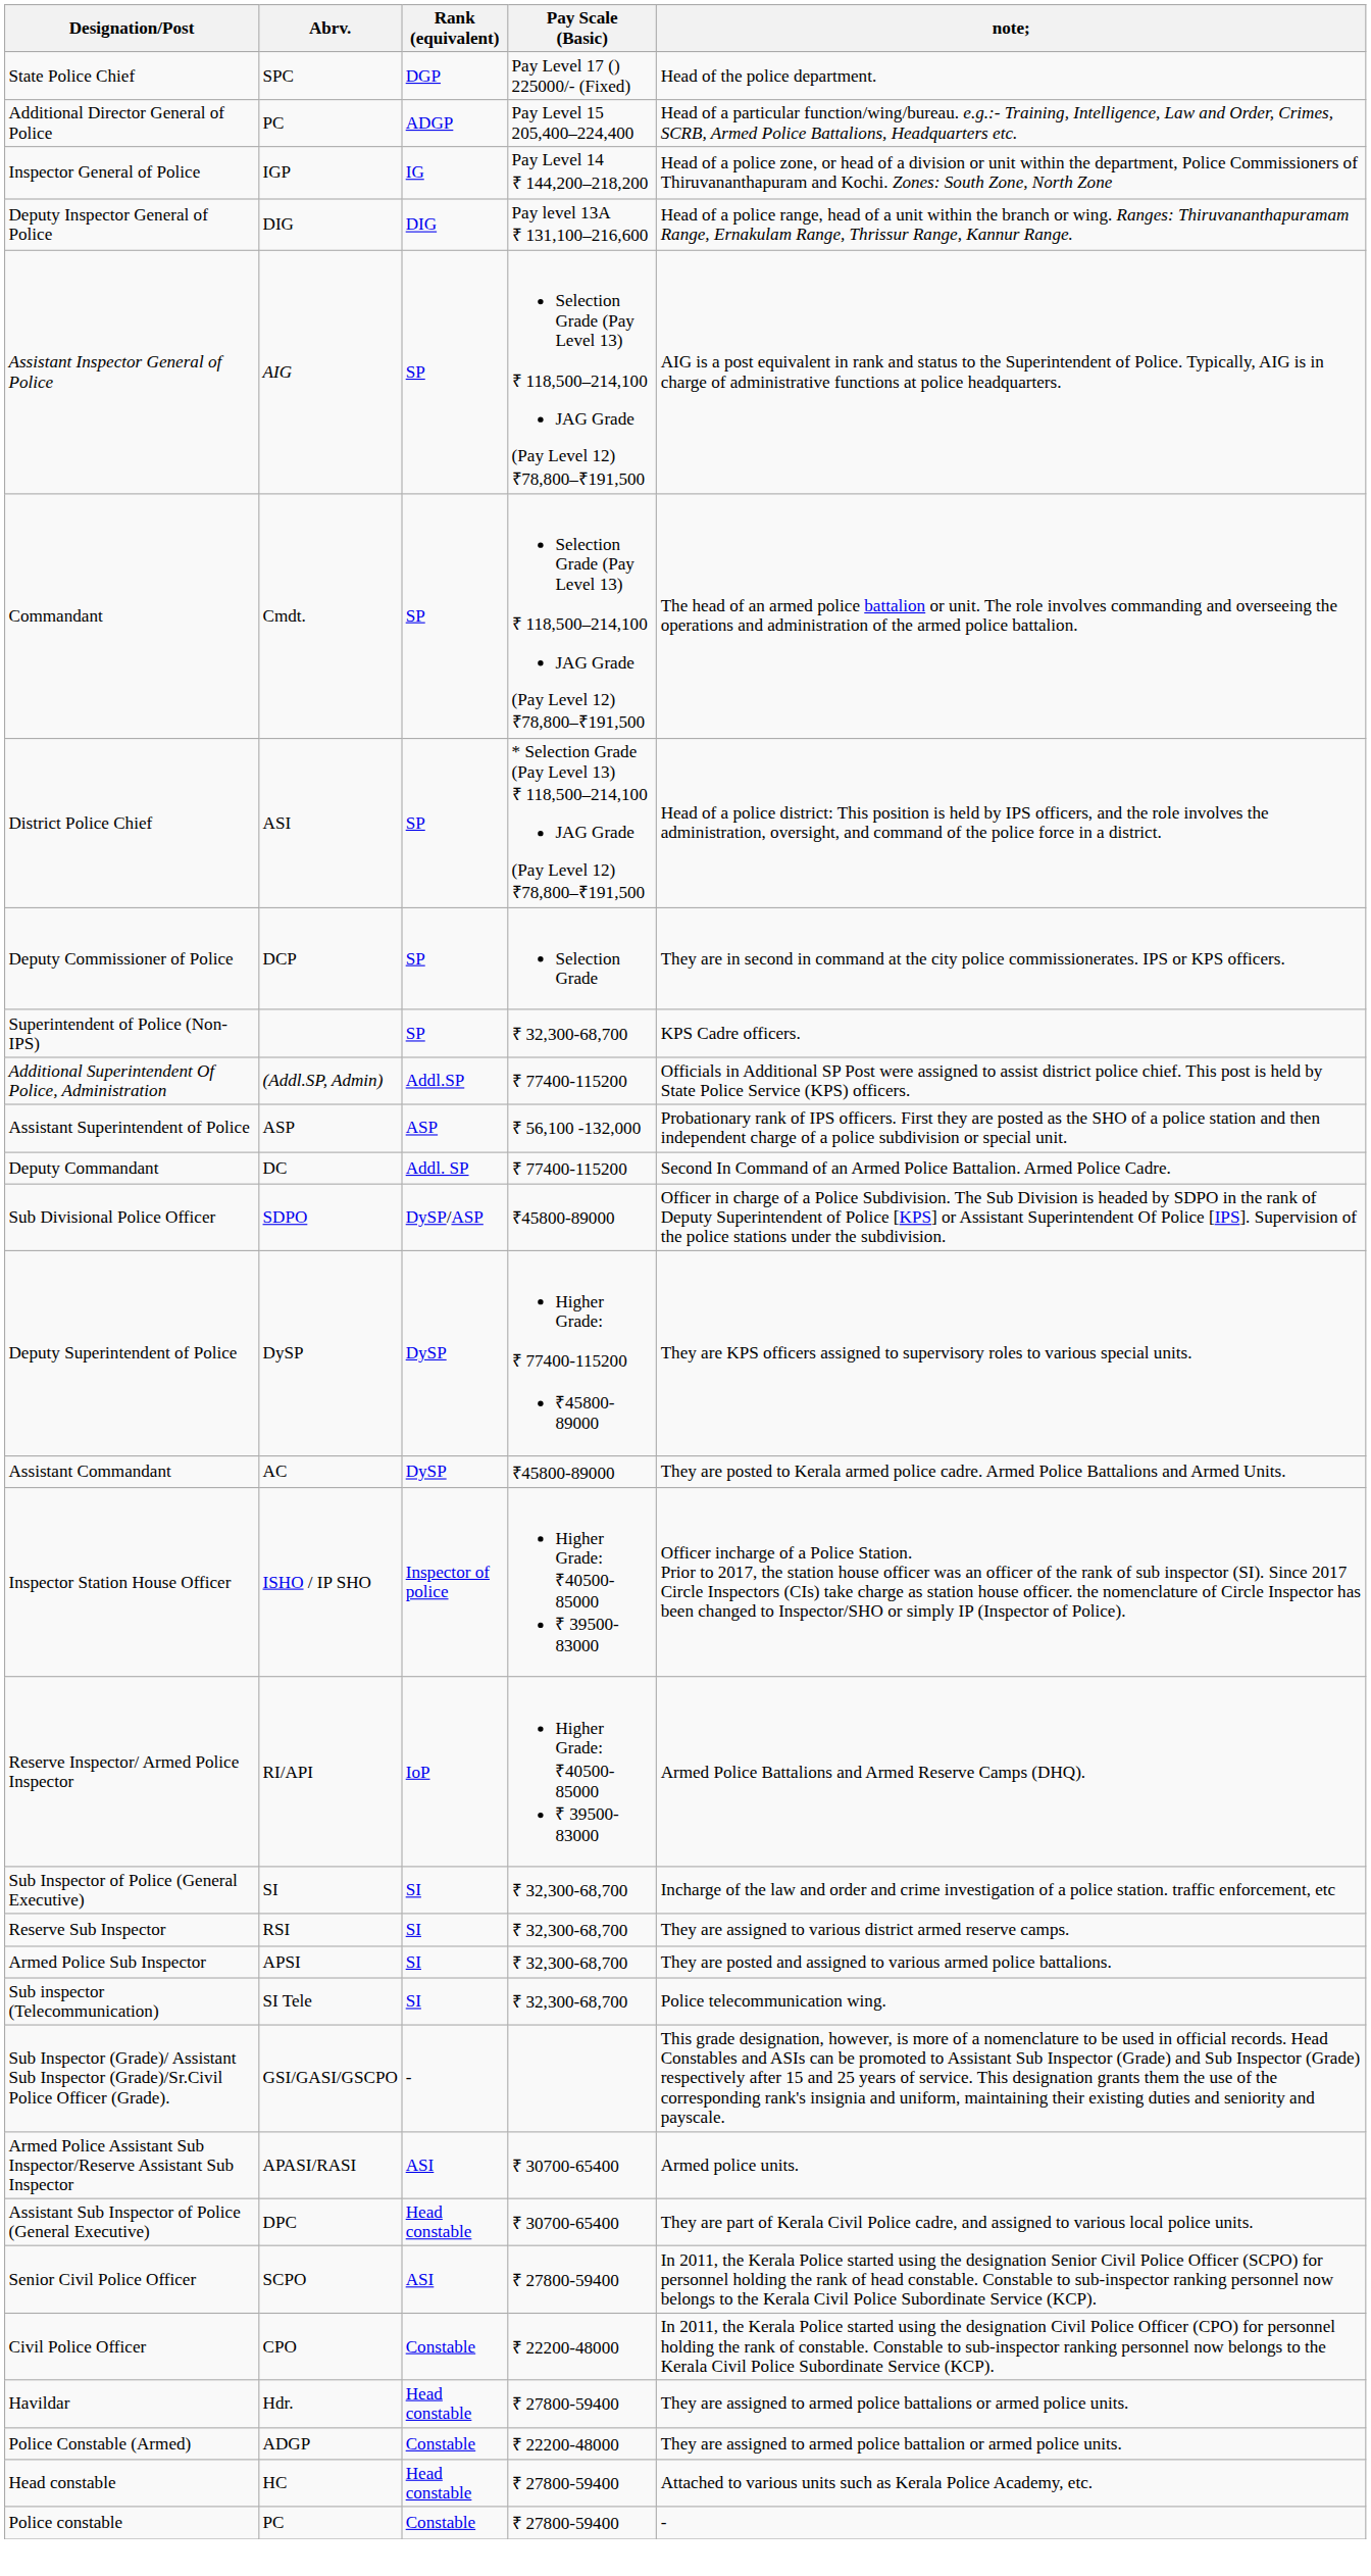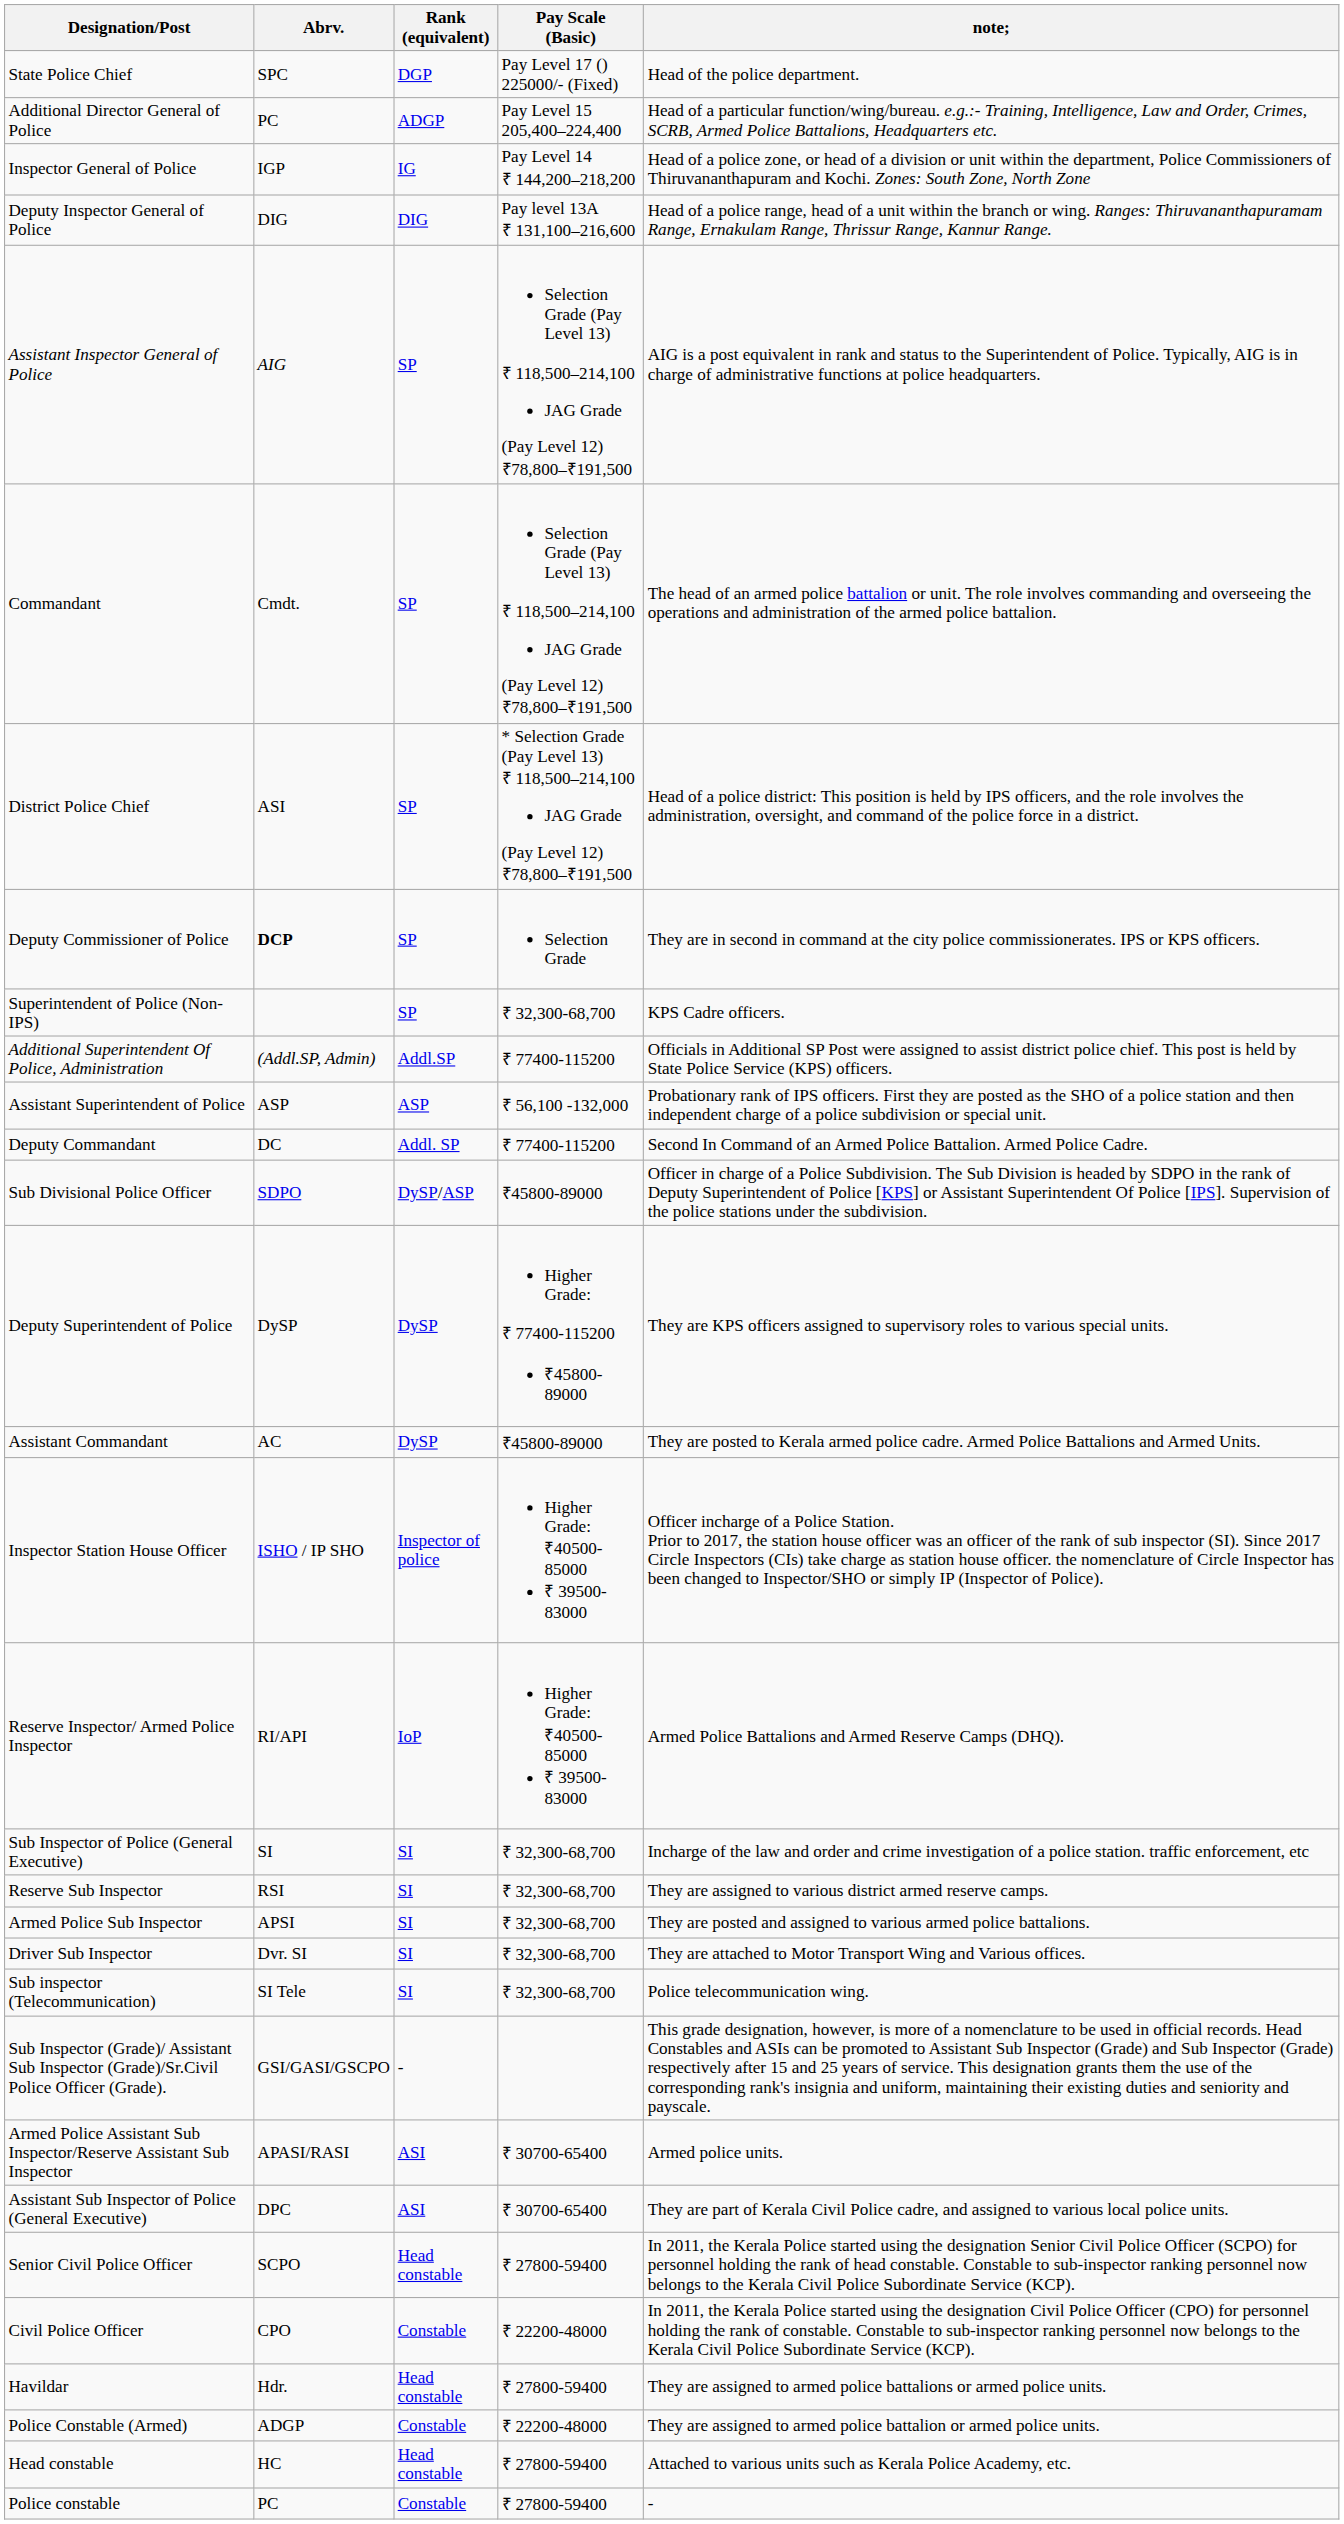Deputy Commissioner of Police | Abrv.: normal -> bold
+ row: Driver Sub Inspector | Dvr. SI | SI | ₹ 32,300-68,700 | They are attached to Motor Transport Wing and Various offices.
Assistant Sub Inspector of Police (General Executive) | Rank (equivalent): Head constable -> ASI
Senior Civil Police Officer | Rank (equivalent): ASI -> Head constable
